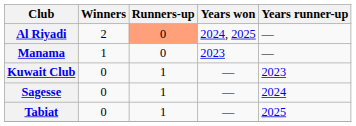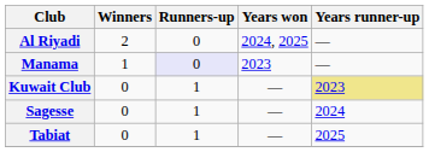Al Riyadi | Runners-up: lightsalmon background -> no background
Manama | Runners-up: no background -> lavender background
Kuwait Club | Years runner-up: no background -> khaki background
